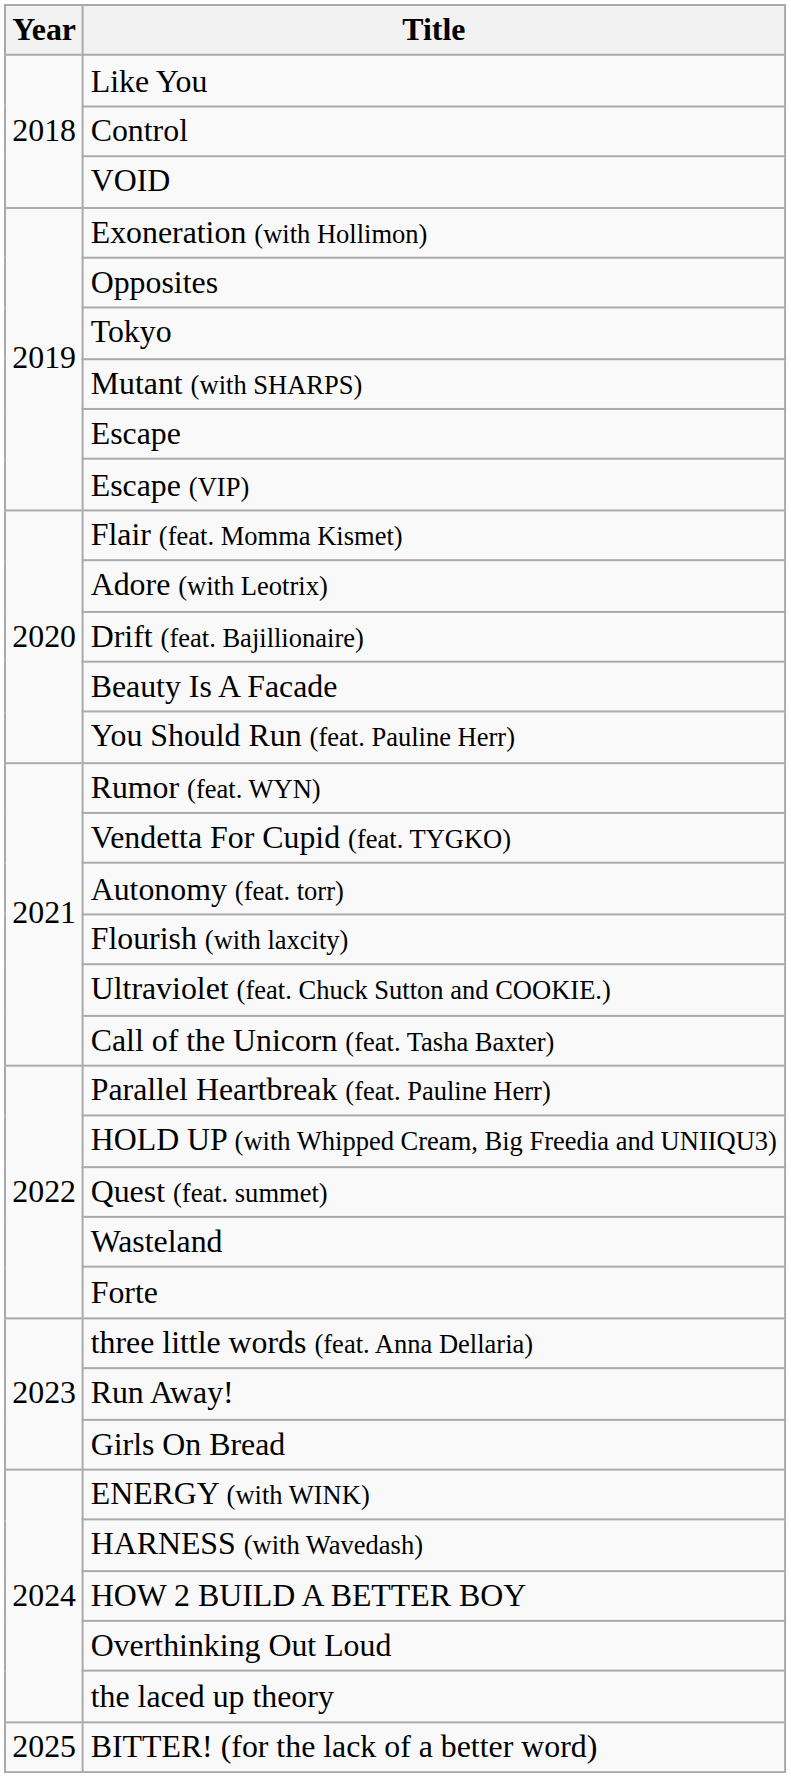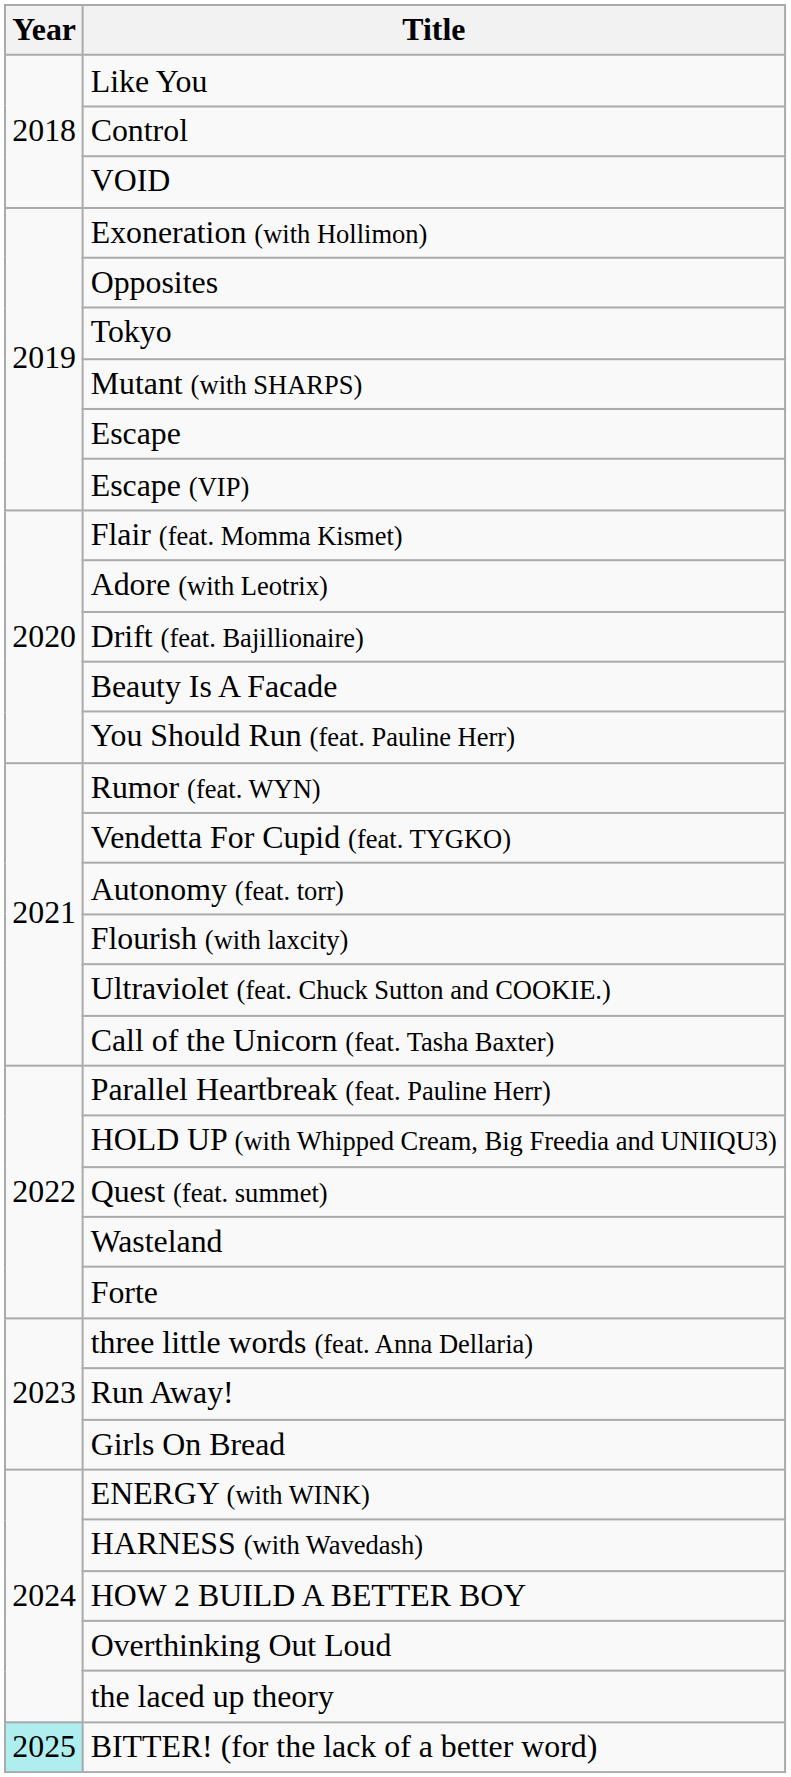BITTER! (for the lack of a better word) | Year: no background -> paleturquoise background
